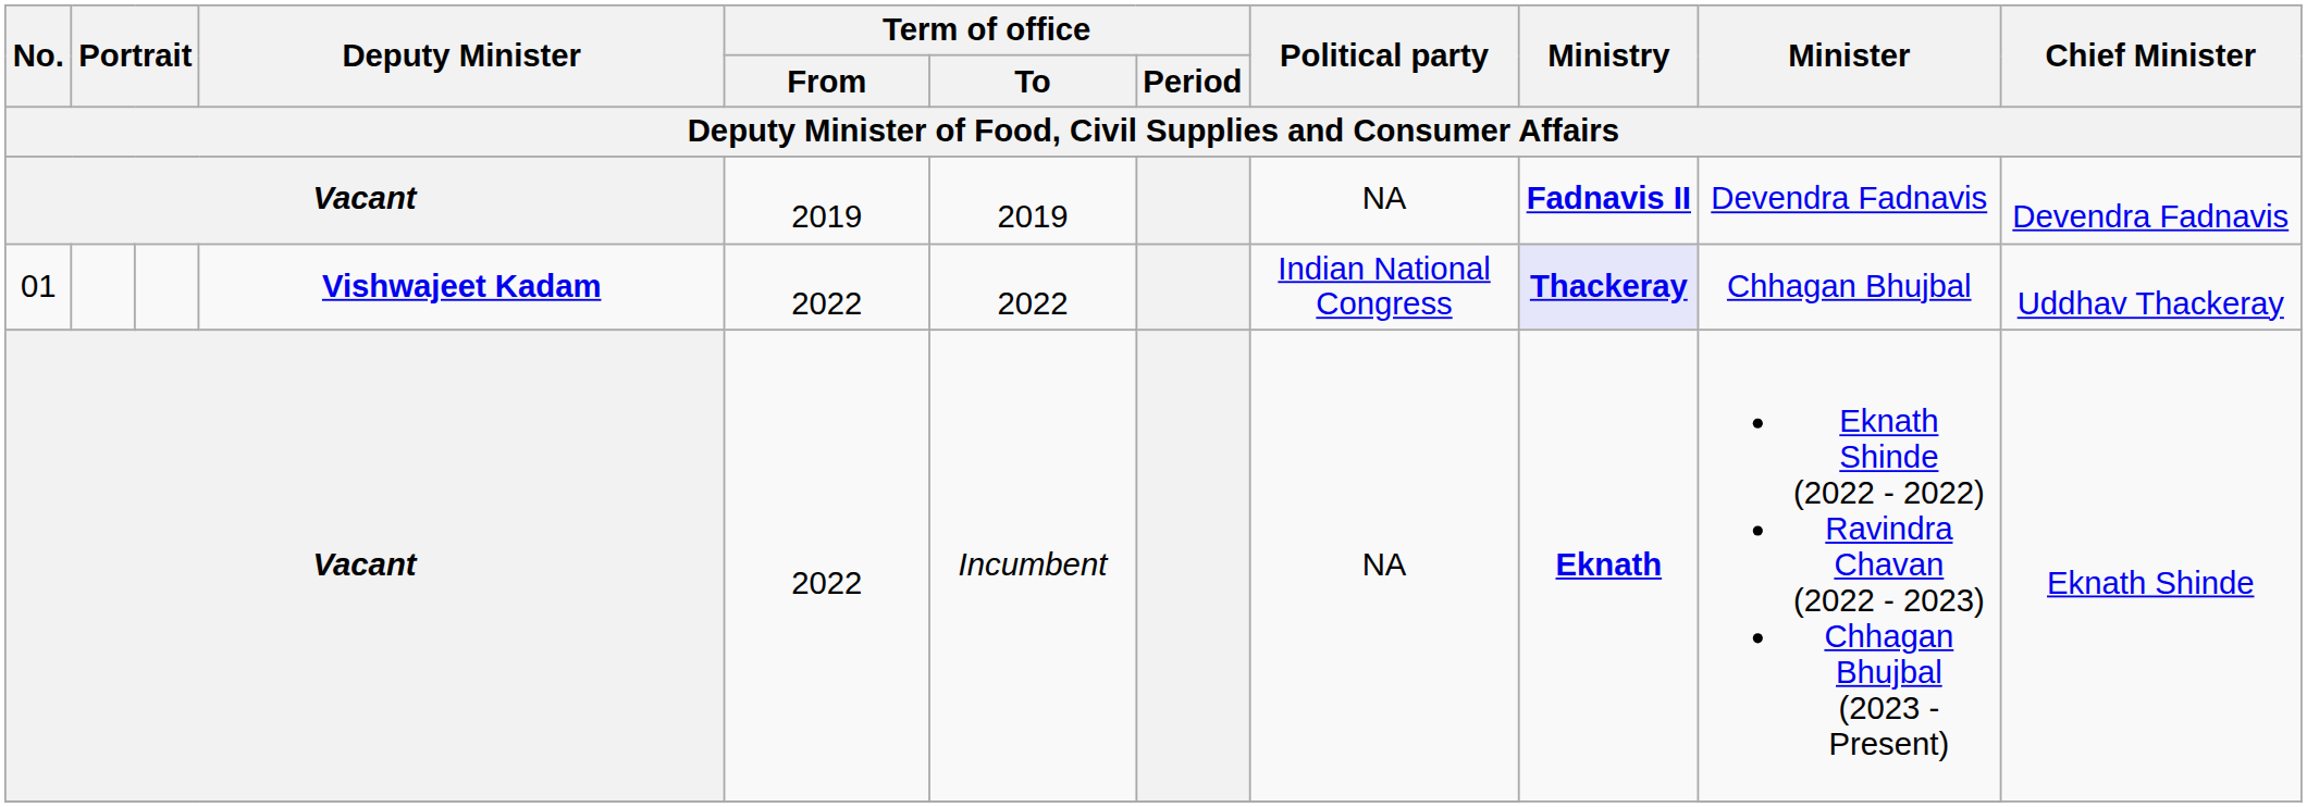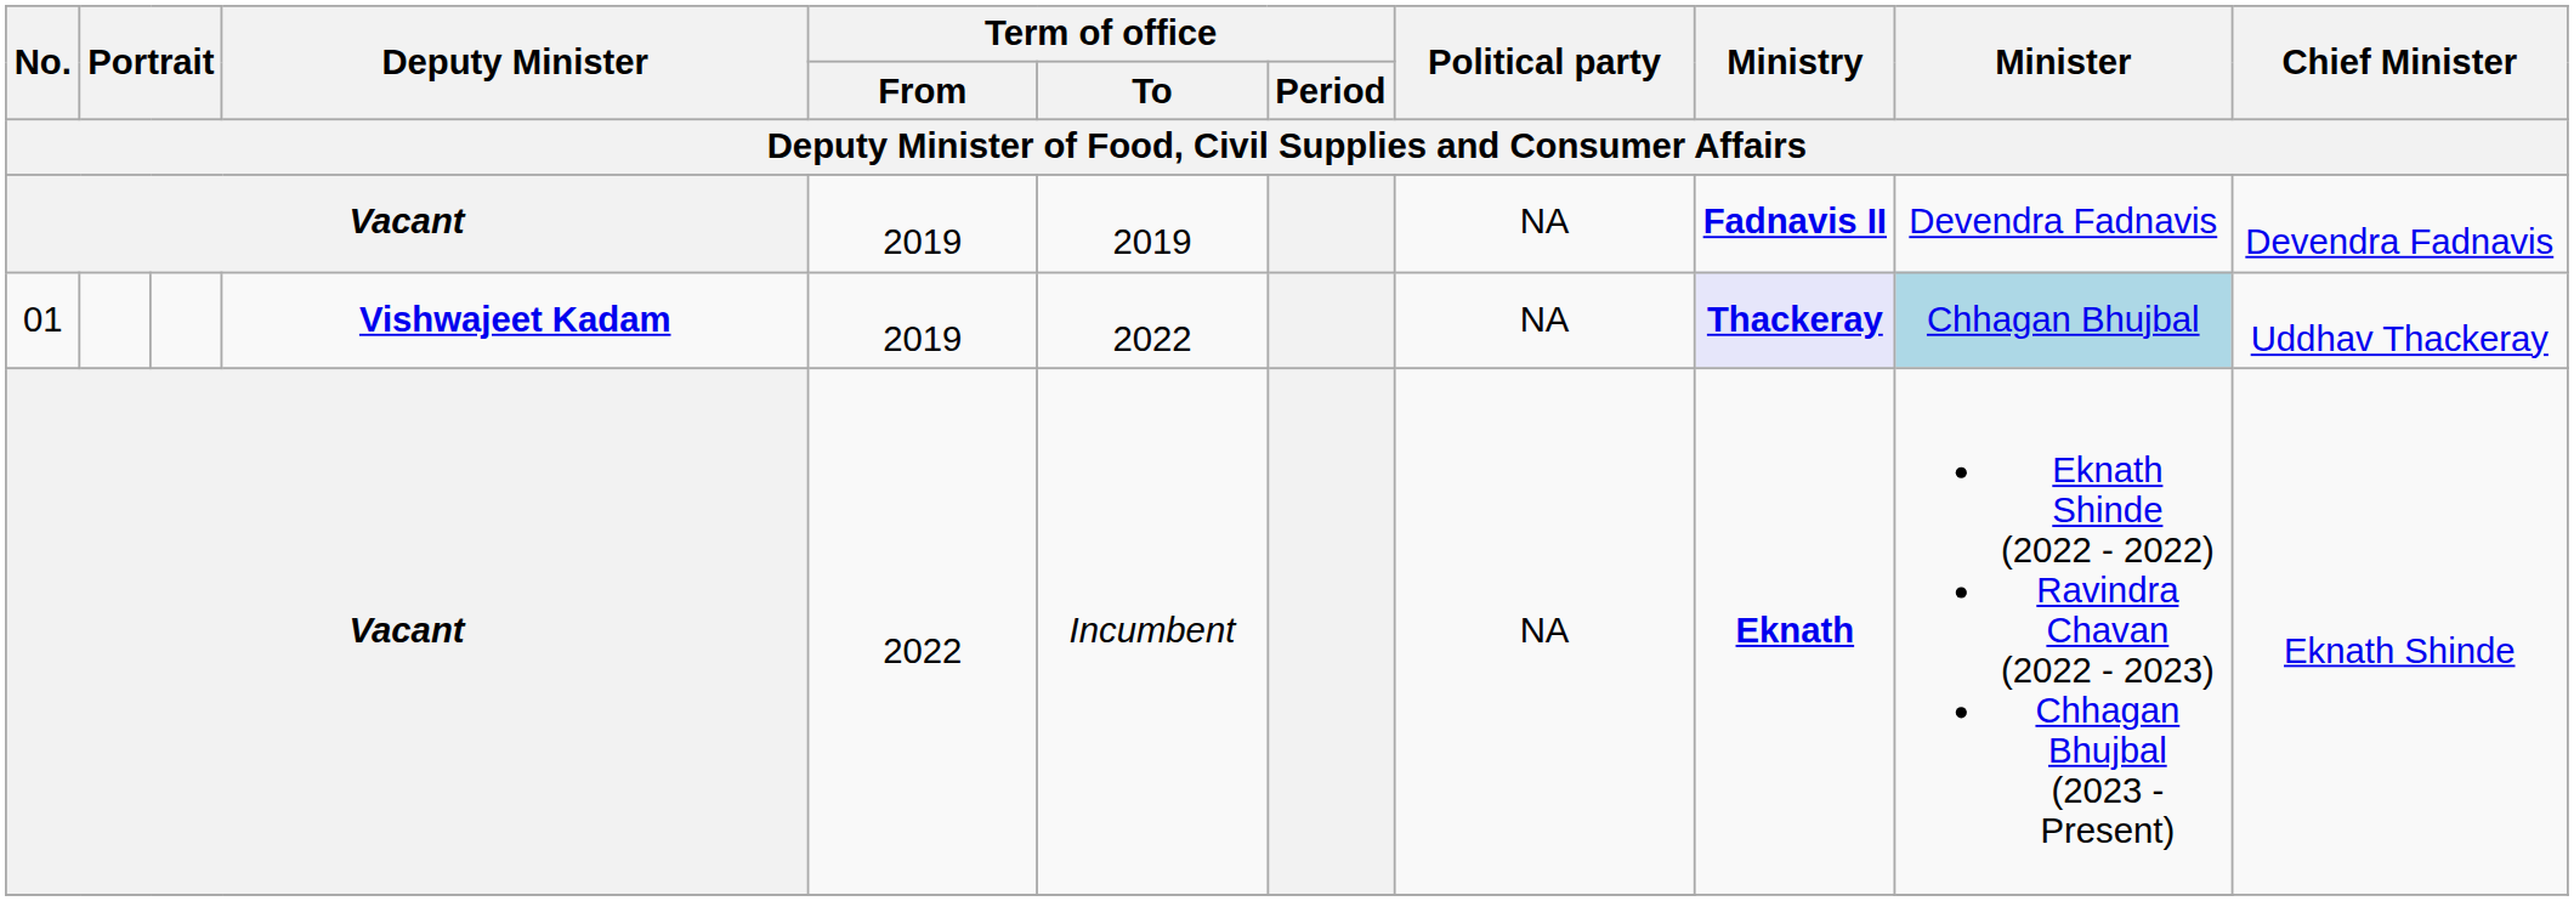01 | Term of office / From: 2022 -> 2019
01 | Political party: Indian National Congress -> NA
01 | Minister: no background -> lightblue background
